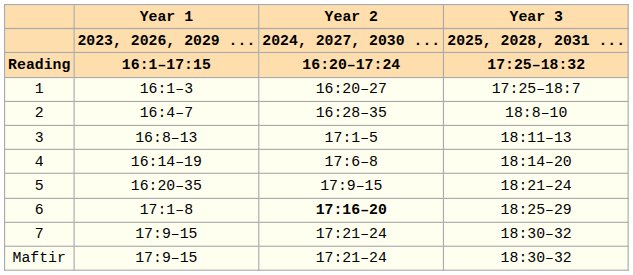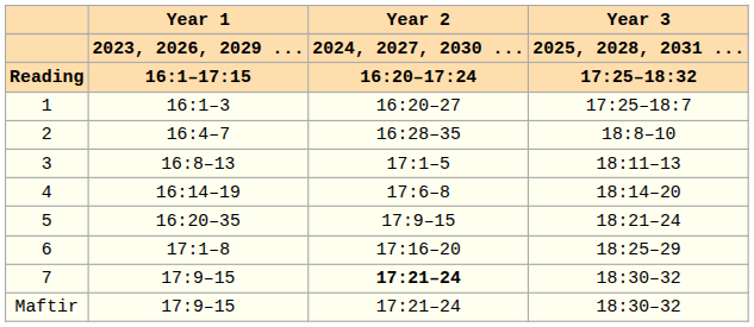6 | Year 2: bold -> normal
7 | Year 2: normal -> bold
